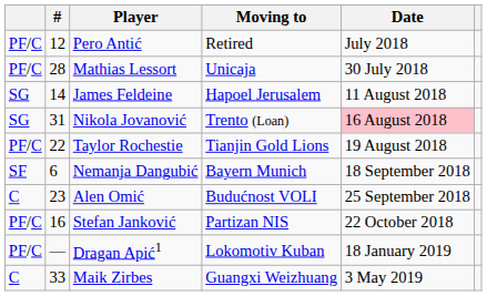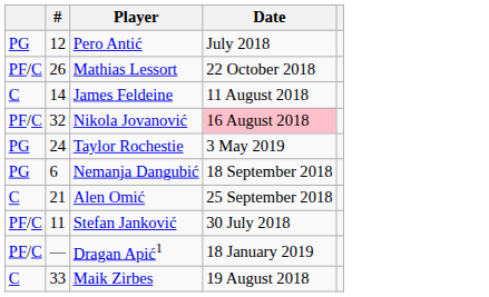- column: Moving to | Retired | Unicaja | Hapoel Jerusalem | Trento (Loan) | Tianjin Gold Lions | Bayern Munich | Budućnost VOLI | Partizan NIS | Lokomotiv Kuban | Guangxi Weizhuang
Pero Antić | column 1: PF/C -> PG
Mathias Lessort | #: 28 -> 26
Mathias Lessort | Date: 30 July 2018 -> 22 October 2018
James Feldeine | column 1: SG -> C
Nikola Jovanović | column 1: SG -> PF/C
Nikola Jovanović | #: 31 -> 32
Taylor Rochestie | column 1: PF/C -> PG
Taylor Rochestie | #: 22 -> 24
Taylor Rochestie | Date: 19 August 2018 -> 3 May 2019
Nemanja Dangubić | column 1: SF -> PG
Alen Omić | #: 23 -> 21
Stefan Janković | #: 16 -> 11
Stefan Janković | Date: 22 October 2018 -> 30 July 2018
Maik Zirbes | Date: 3 May 2019 -> 19 August 2018
